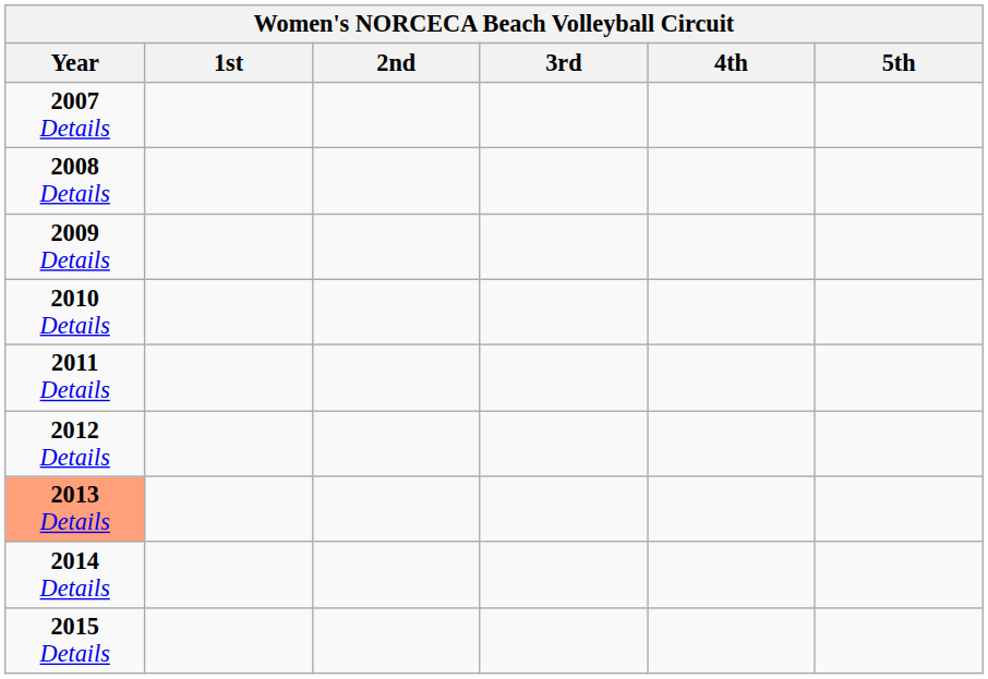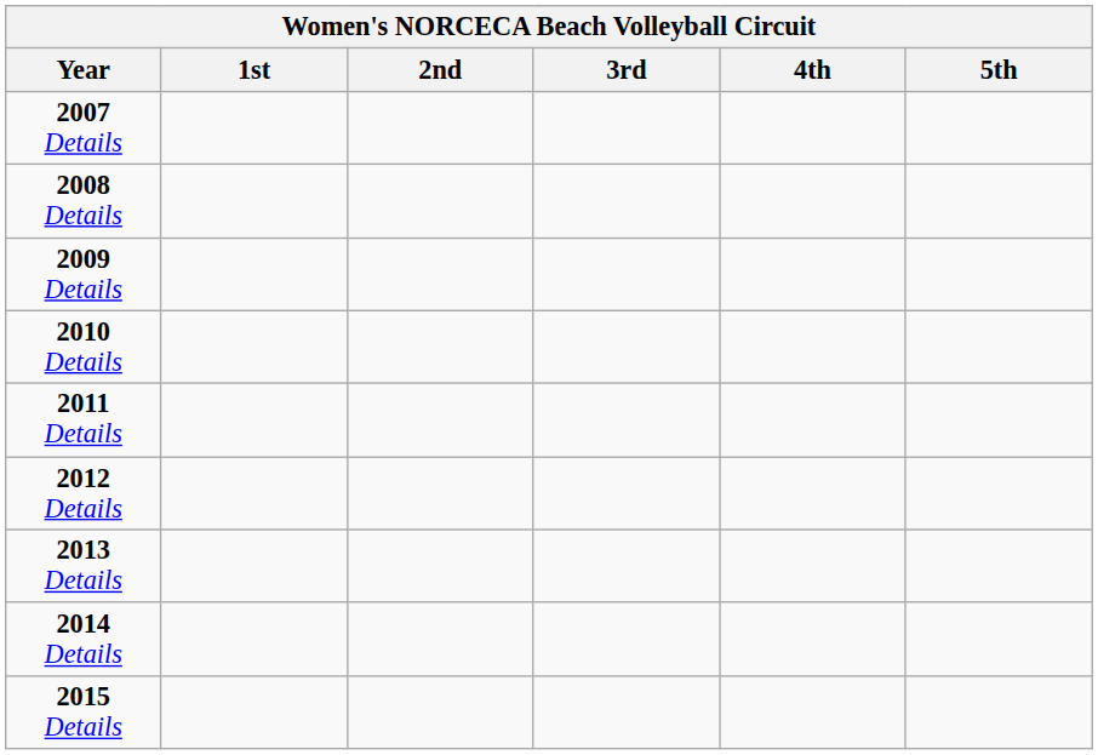2013 Details | Year: lightsalmon background -> no background
